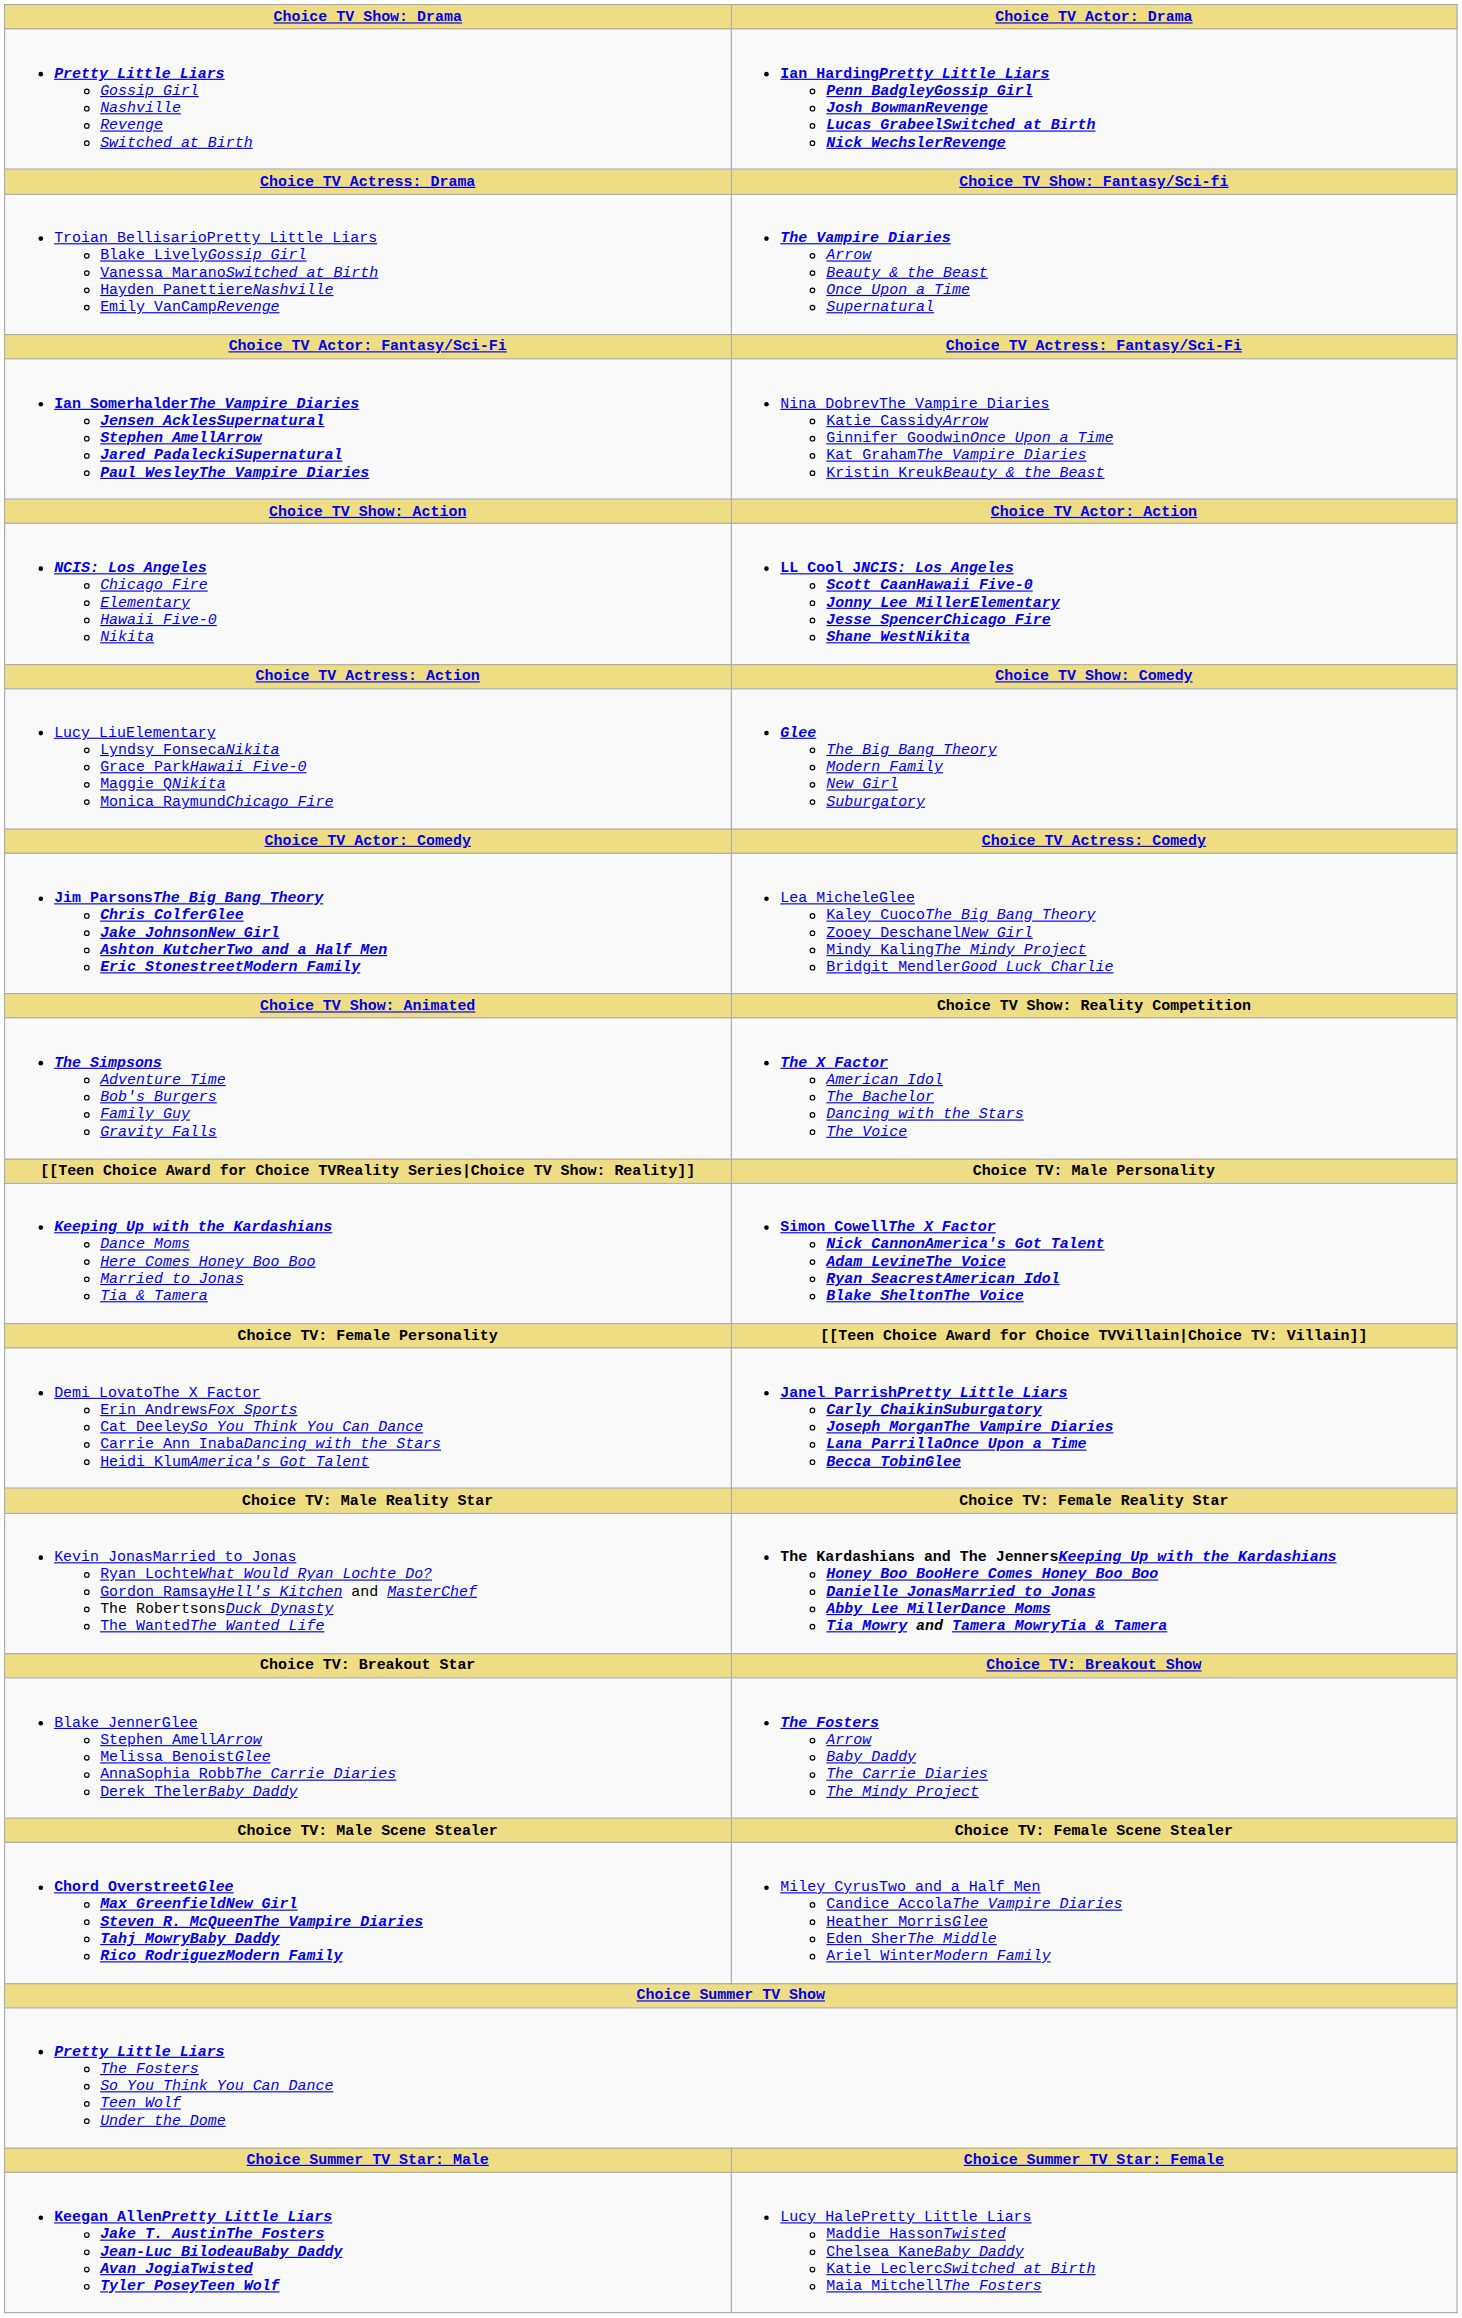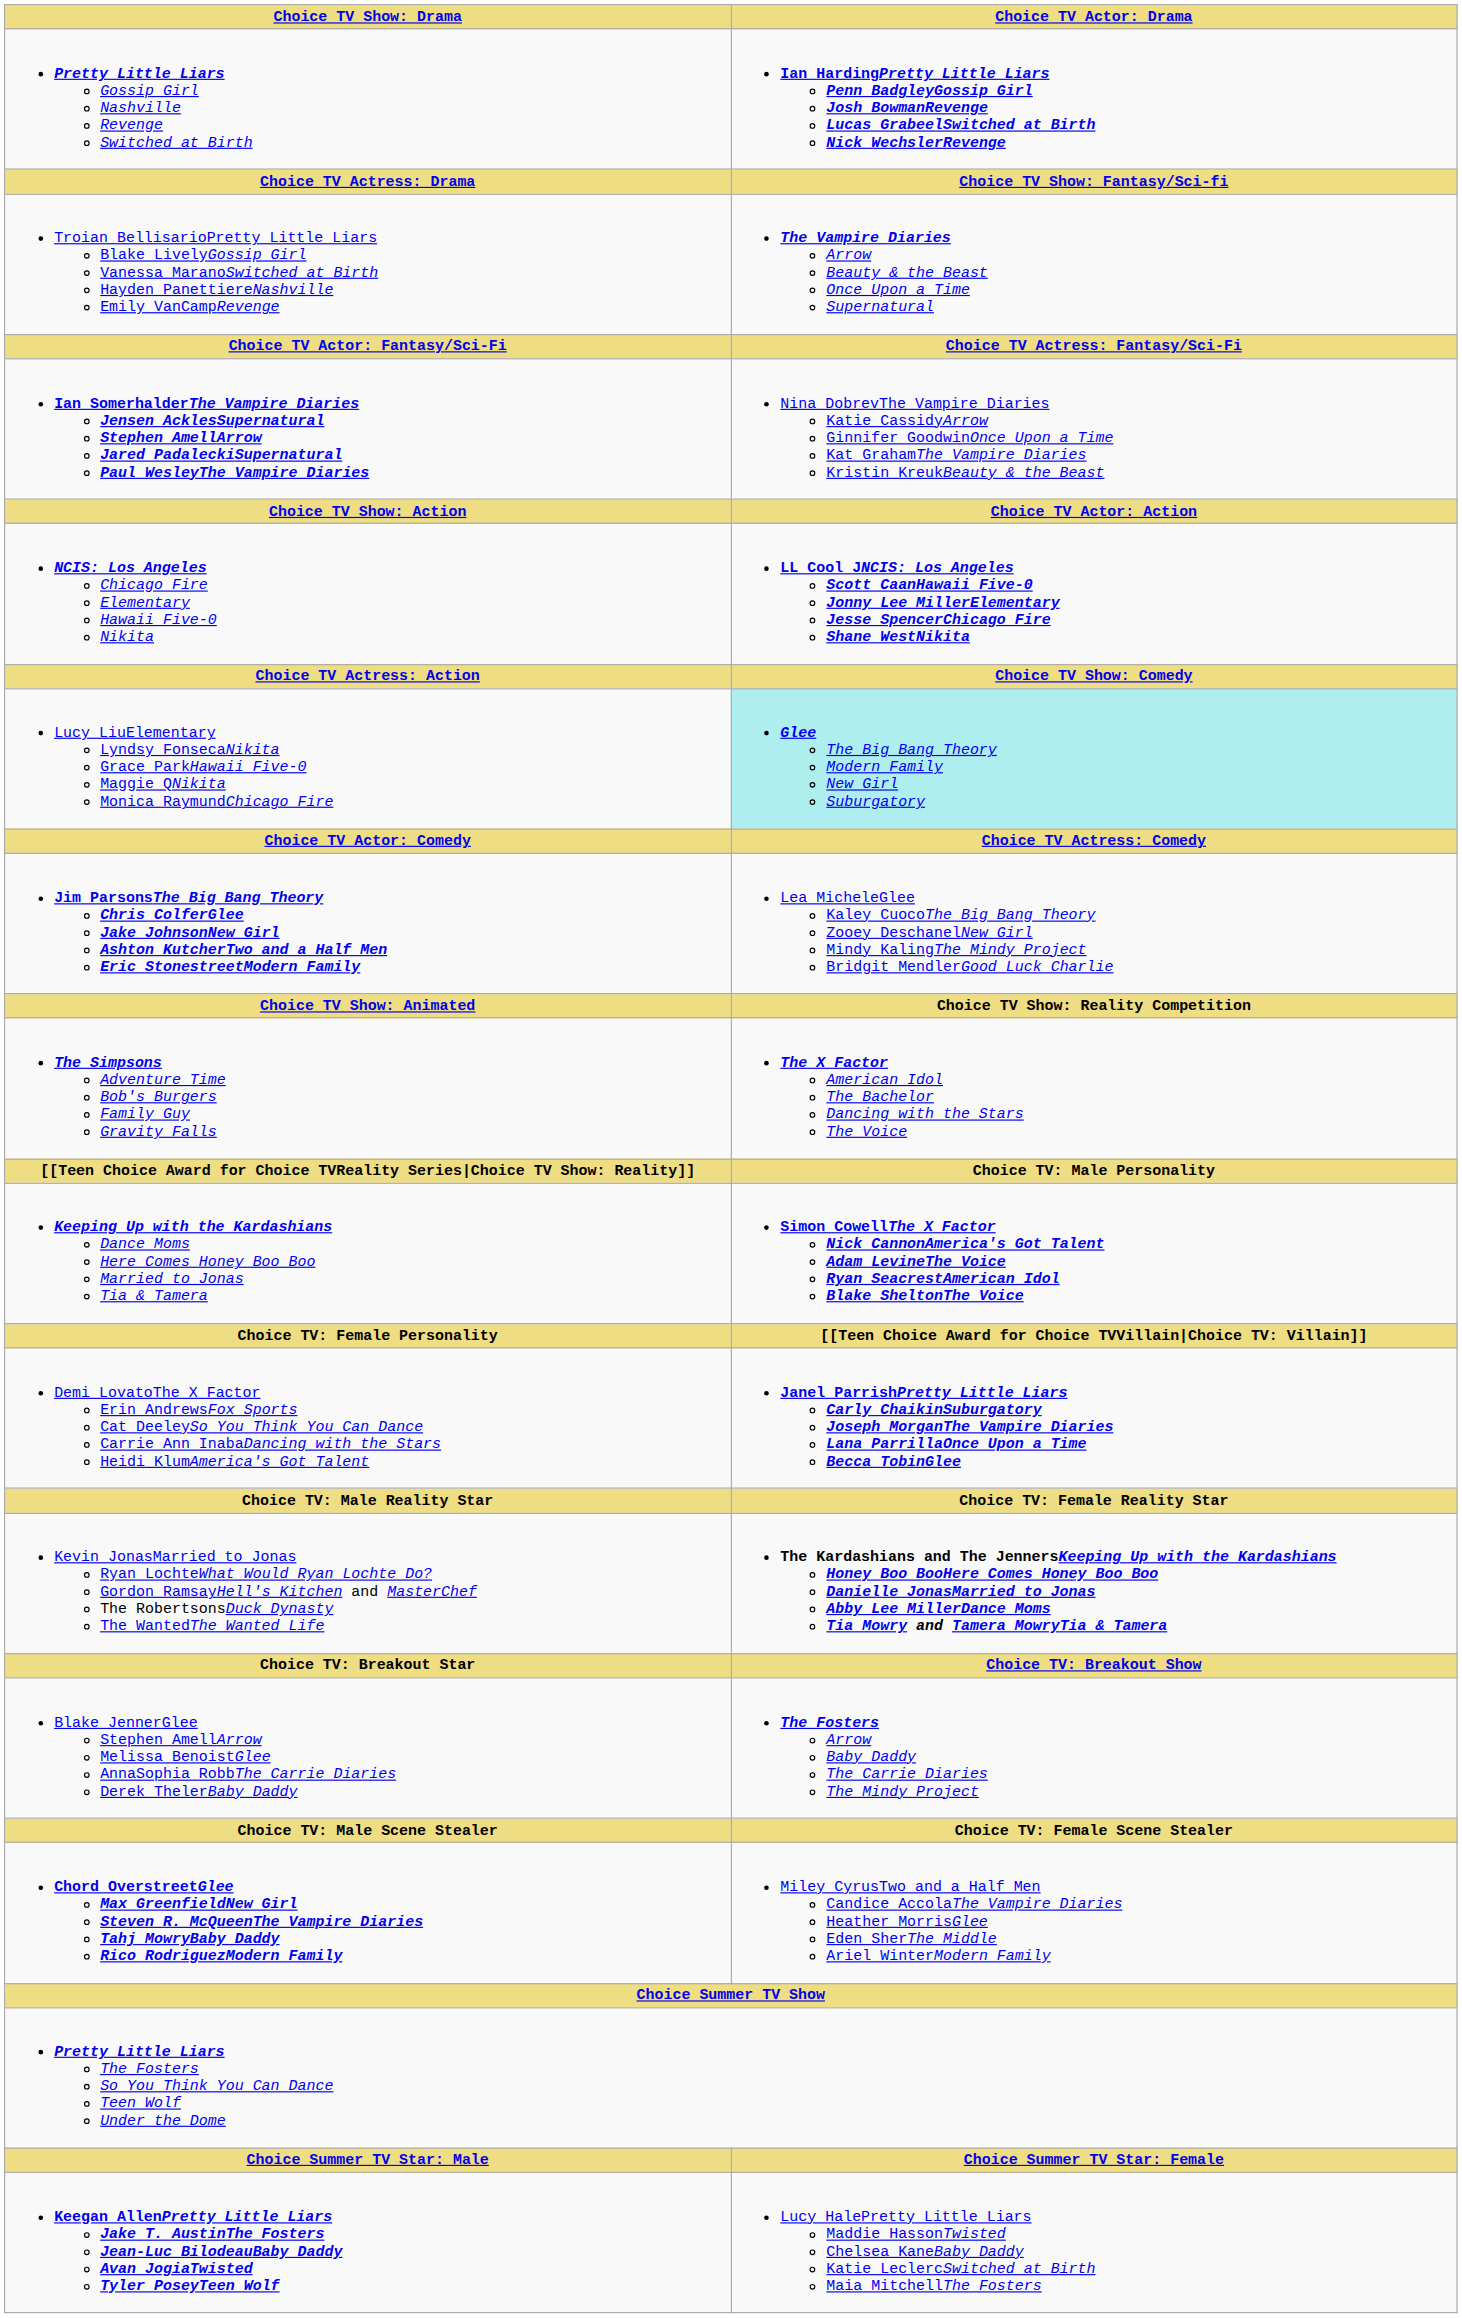row 10 | column 2: no background -> paleturquoise background
